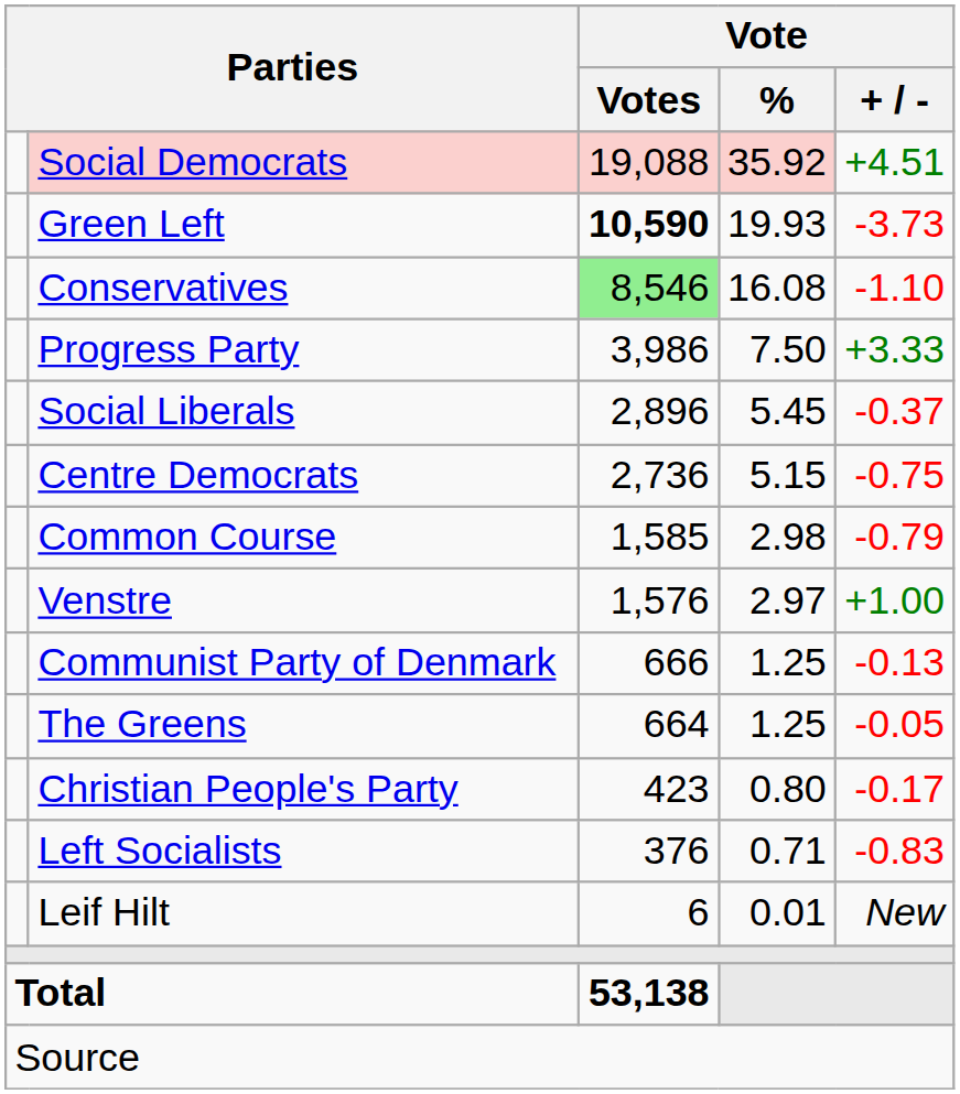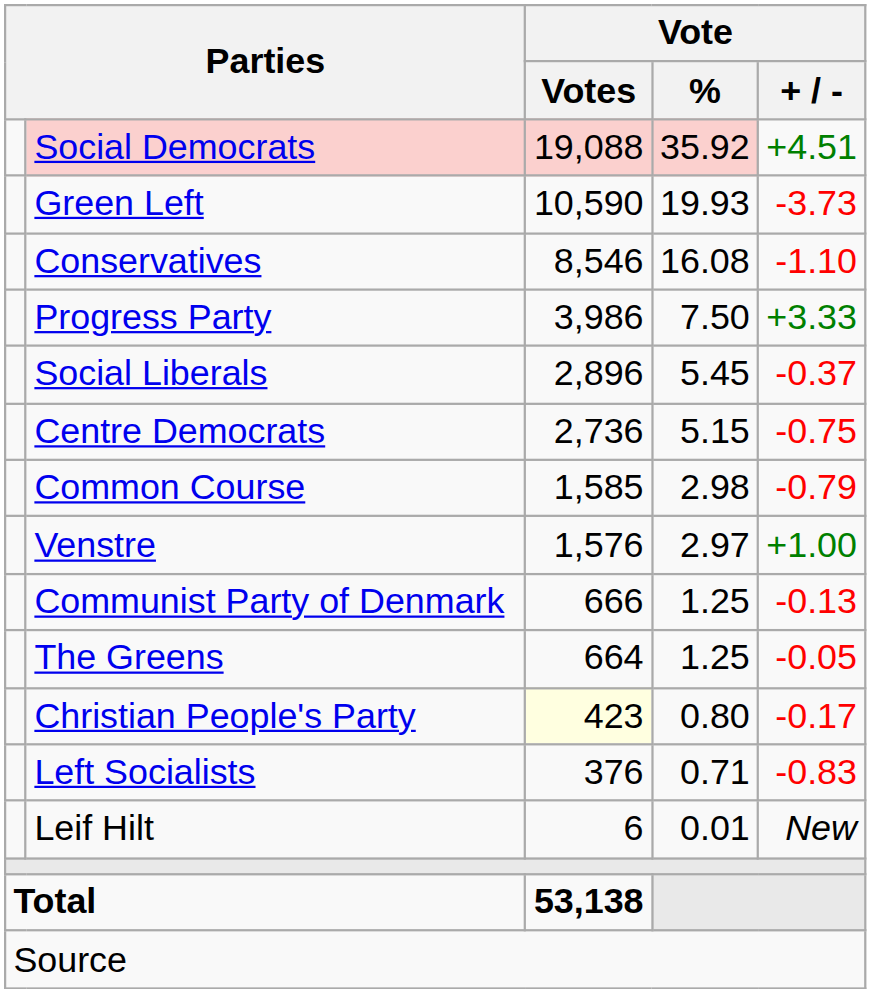Green Left | Vote / Votes: bold -> normal
Conservatives | Vote / Votes: lightgreen background -> no background
Christian People's Party | Vote / Votes: no background -> lightyellow background
